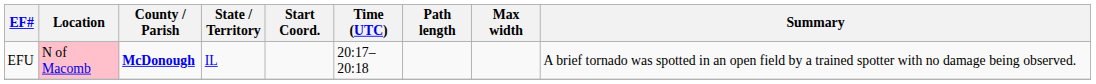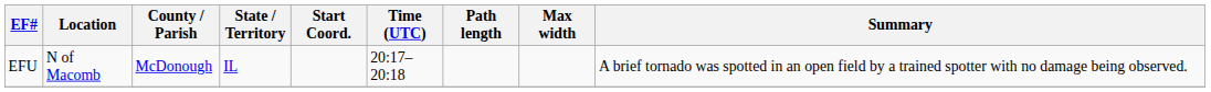EFU | Location: pink background -> no background
EFU | County / Parish: bold -> normal
